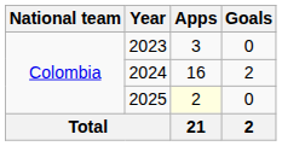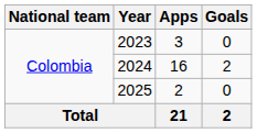2025 | Apps: lightyellow background -> no background
